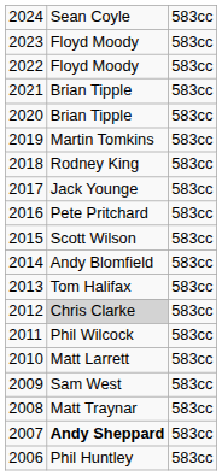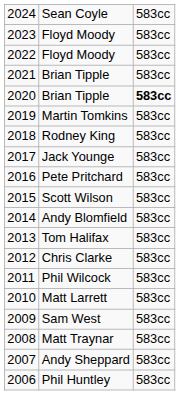2020 | column 3: normal -> bold
2012 | column 2: lightgrey background -> no background
2007 | column 2: bold -> normal
